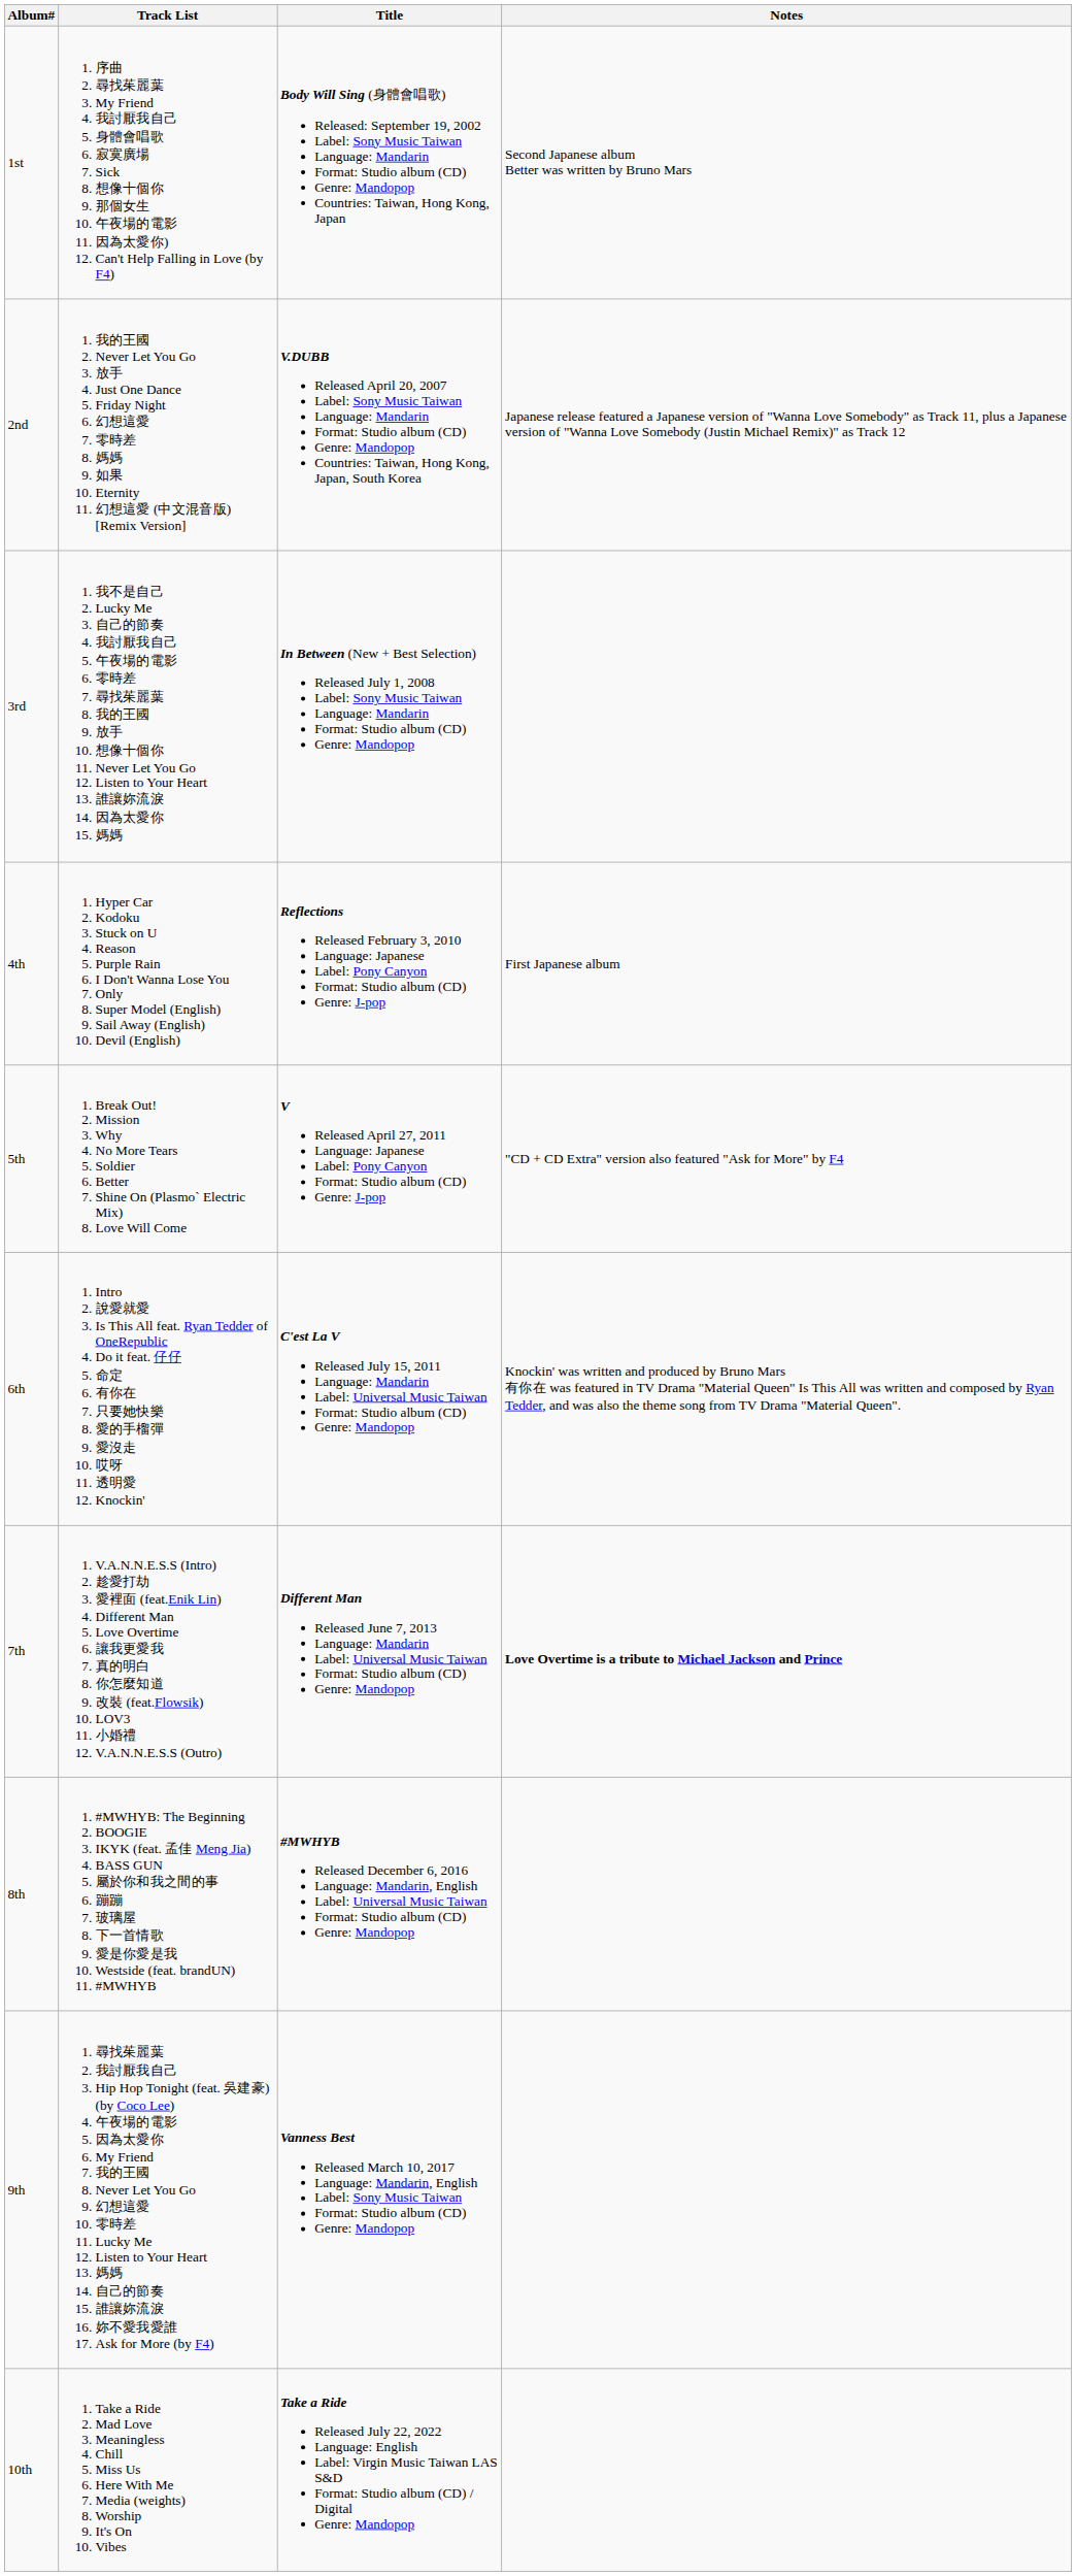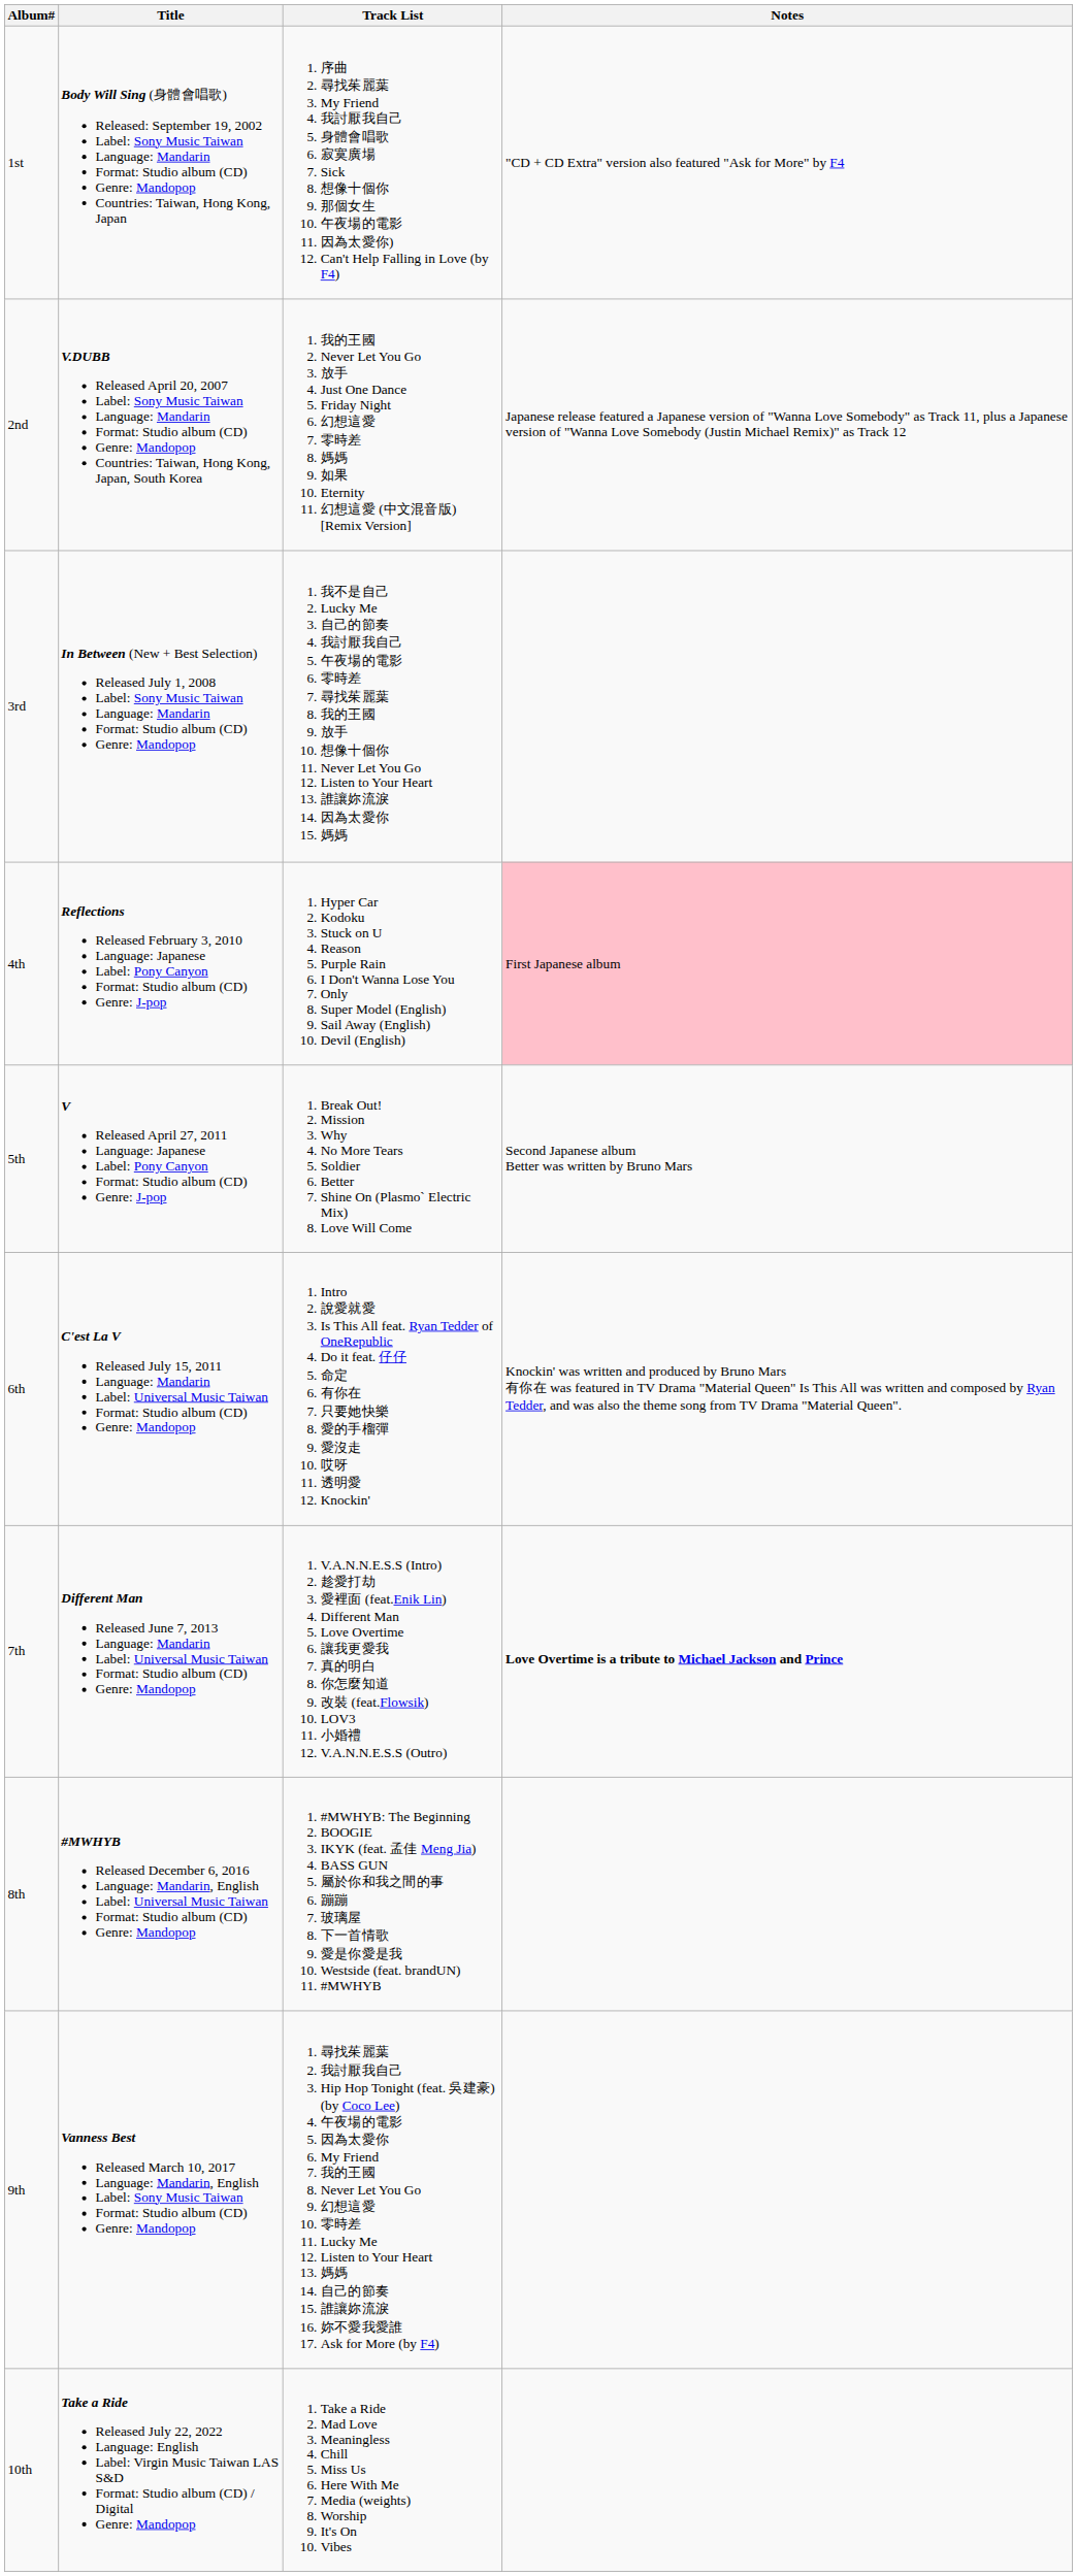columns swapped: Title <-> Track List
1st | Notes: Second Japanese album Better was written by Bruno Mars -> "CD + CD Extra" version also featured "Ask for More" by F4
4th | Notes: no background -> pink background
5th | Notes: "CD + CD Extra" version also featured "Ask for More" by F4 -> Second Japanese album Better was written by Bruno Mars
